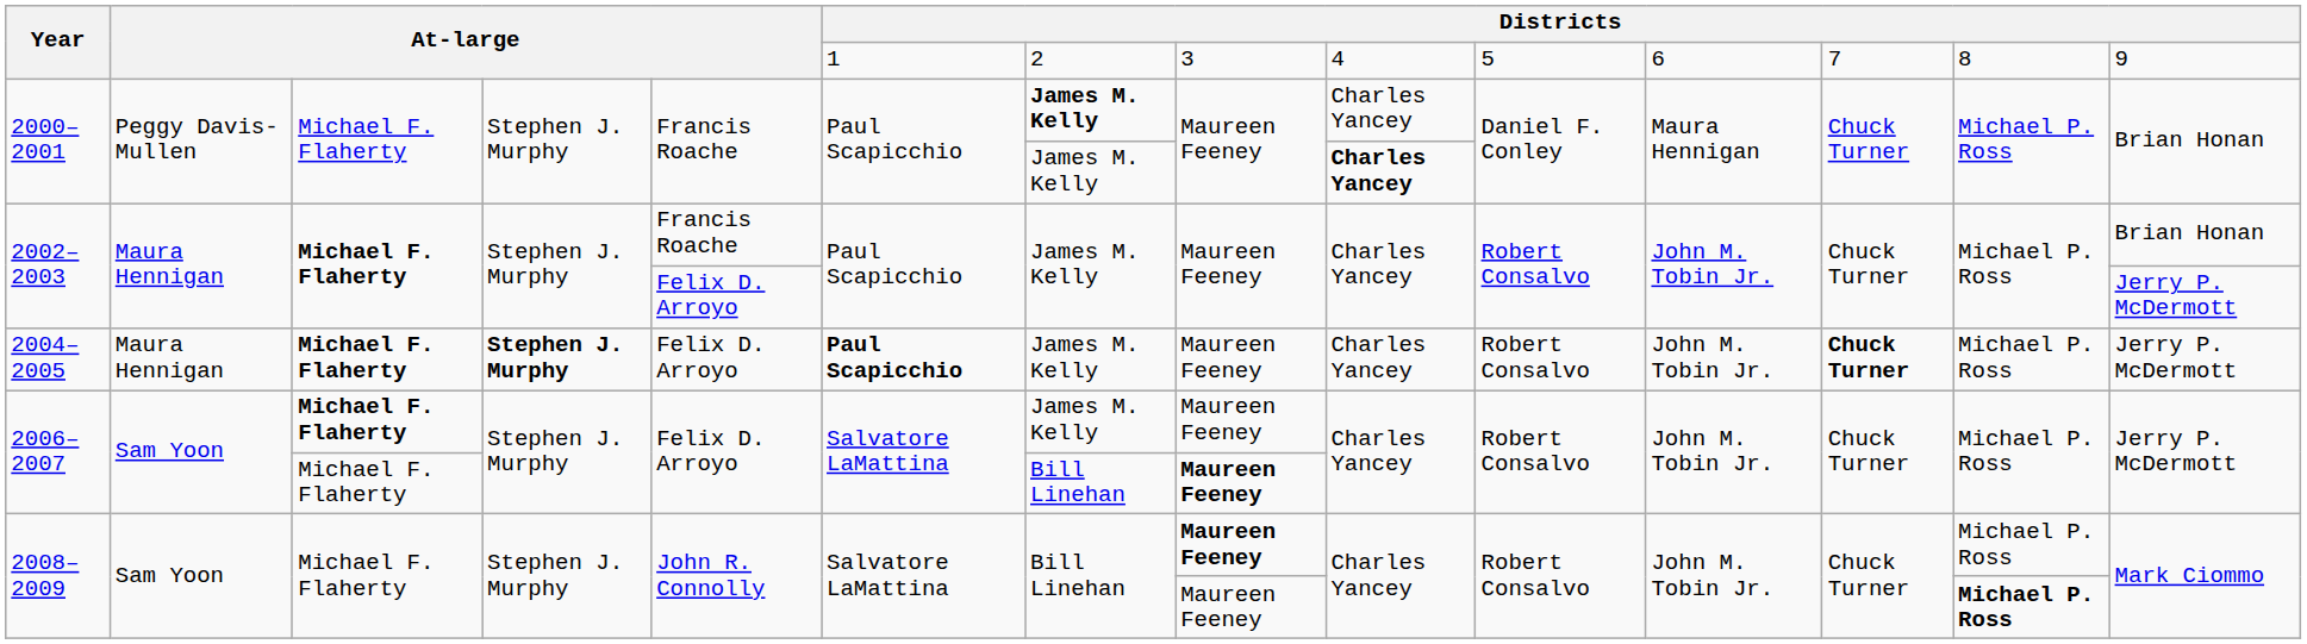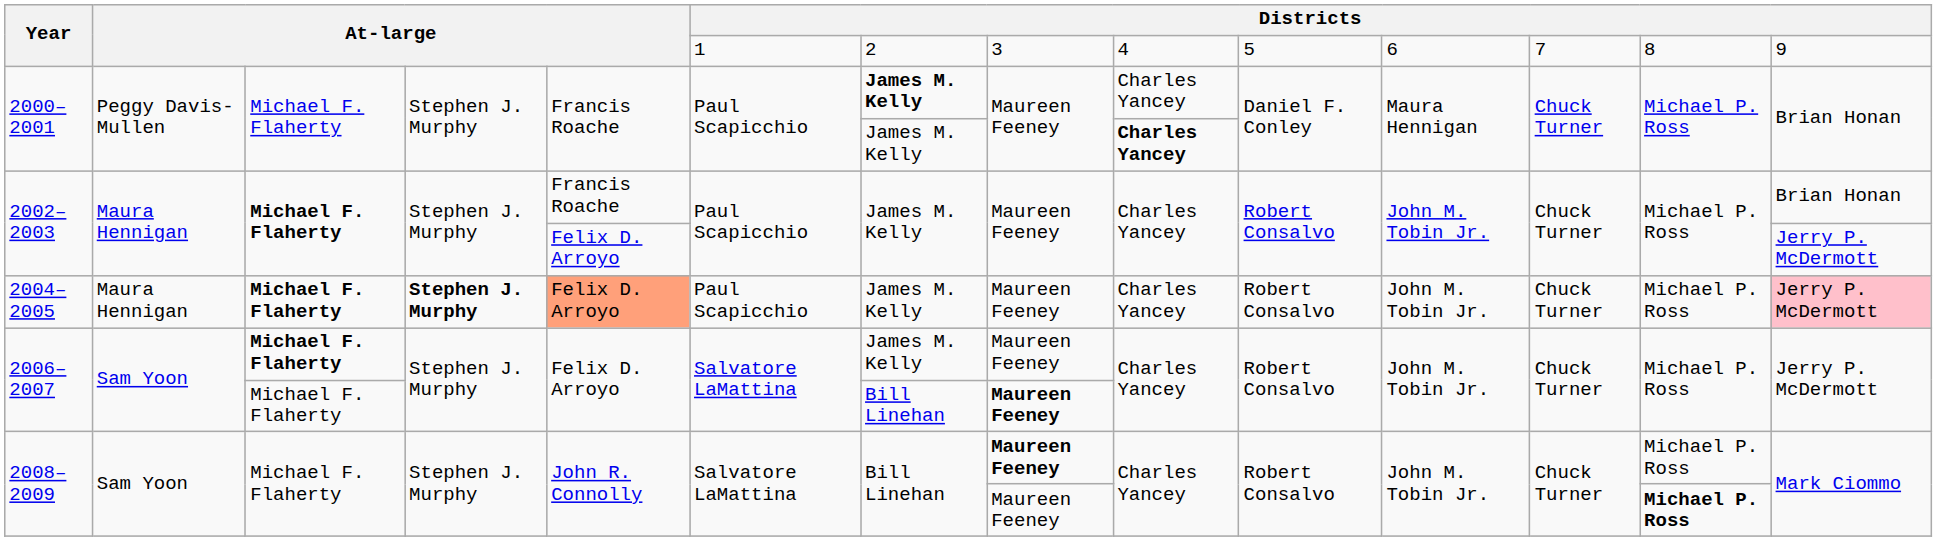2004–2005 | column 5: no background -> lightsalmon background
2004–2005 | column 6: bold -> normal
2004–2005 | column 12: bold -> normal
2004–2005 | column 14: no background -> pink background
